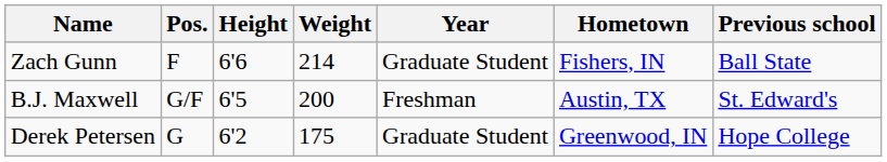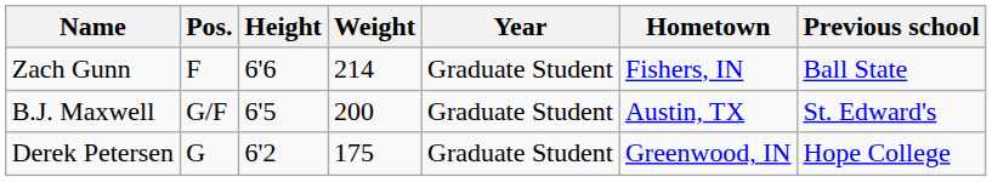B.J. Maxwell | Year: Freshman -> Graduate Student
